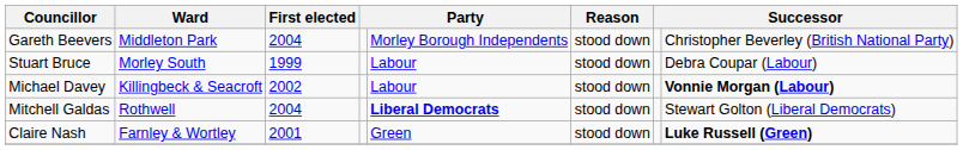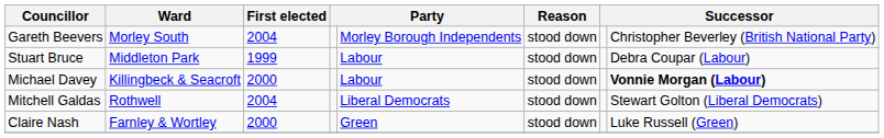Gareth Beevers | Ward: Middleton Park -> Morley South
Stuart Bruce | Ward: Morley South -> Middleton Park
Michael Davey | First elected: 2002 -> 2000
Mitchell Galdas | column 5: bold -> normal
Claire Nash | First elected: 2001 -> 2000
Claire Nash | column 8: bold -> normal
